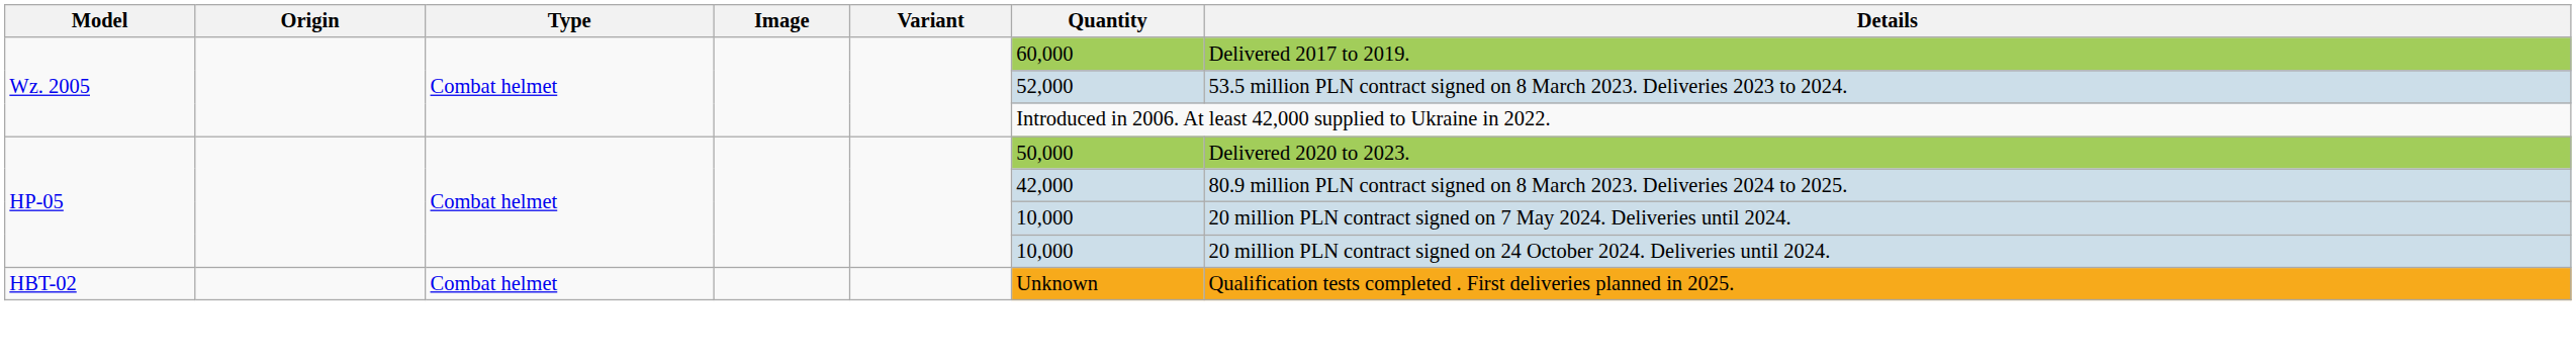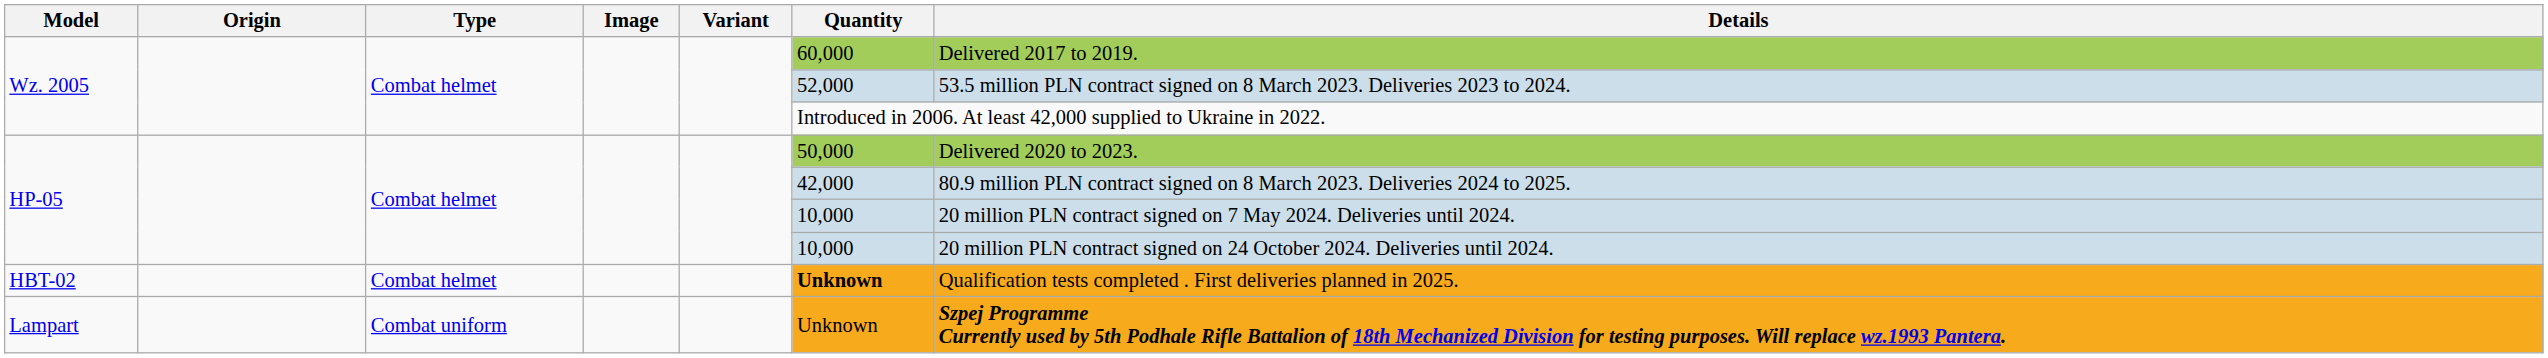HBT-02 | Quantity: normal -> bold
+ row: Lampart | Combat uniform | Unknown | Szpej Programme Currently used by 5th Podhale Rifle Battalion of 18th Mechanized Division for testing purposes. Will replace wz.1993 Pantera.
